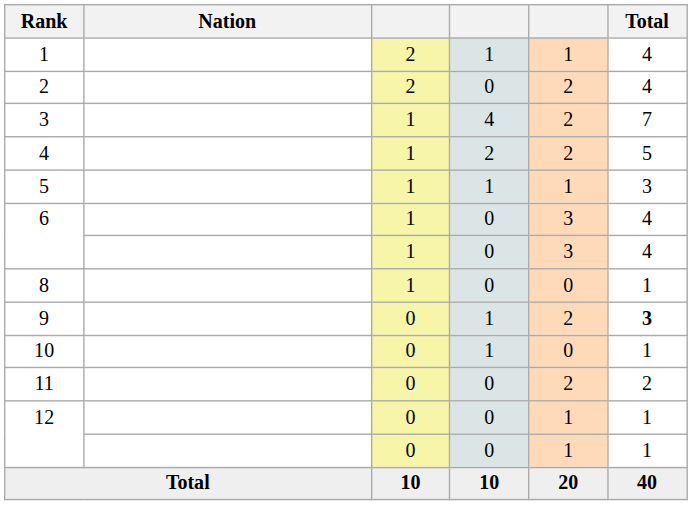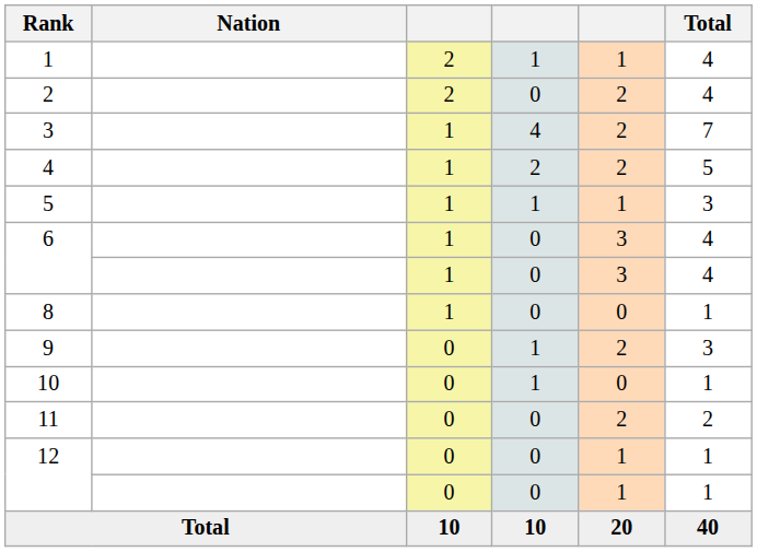9 | Total: bold -> normal
